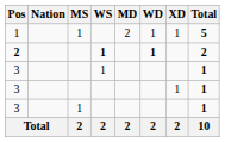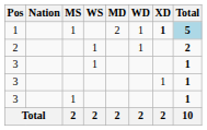row 2 | XD: normal -> bold
row 2 | Total: no background -> lightblue background
row 3 | Pos: bold -> normal
row 3 | WS: bold -> normal
row 3 | WD: bold -> normal
